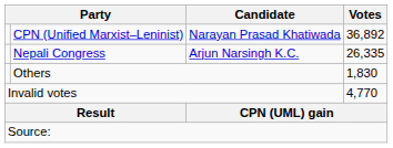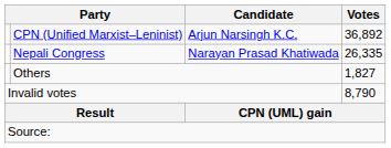CPN (Unified Marxist–Leninist) | Candidate: Narayan Prasad Khatiwada -> Arjun Narsingh K.C.
Nepali Congress | Candidate: Arjun Narsingh K.C. -> Narayan Prasad Khatiwada
Others | Votes: 1,830 -> 1,827
Invalid votes | Votes: 4,770 -> 8,790
